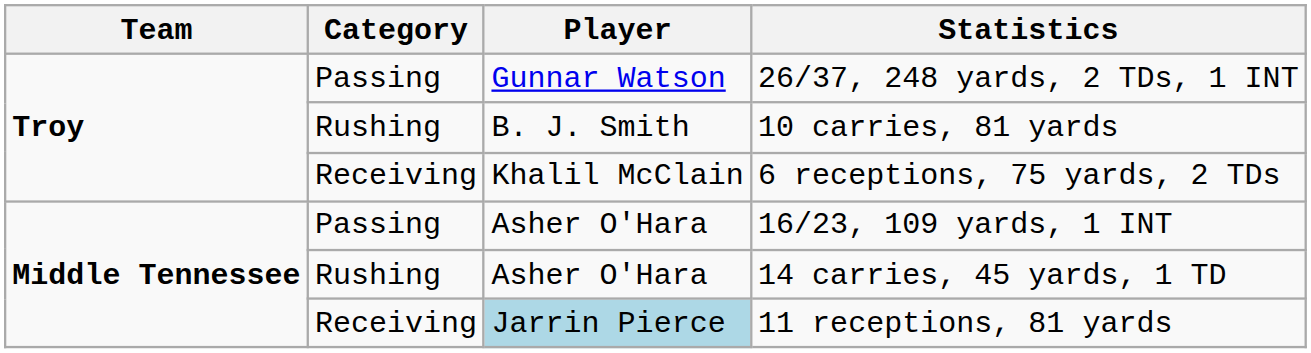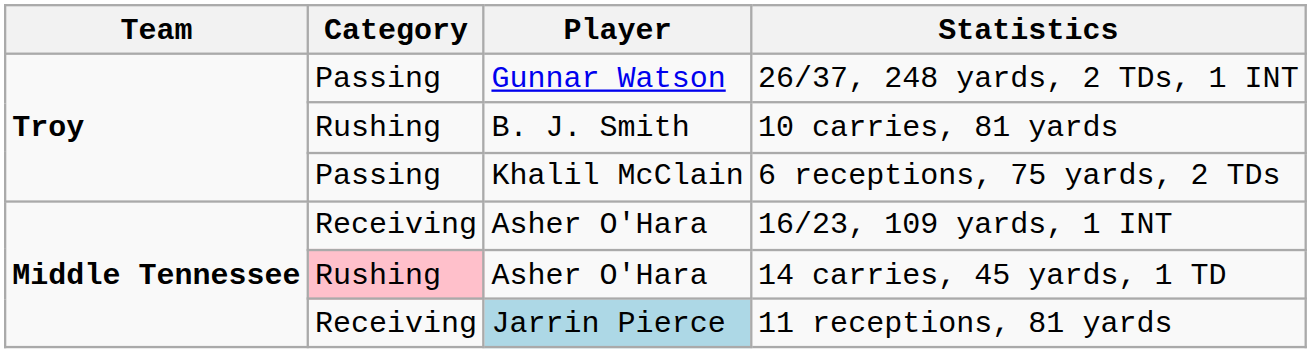6 receptions, 75 yards, 2 TDs | Category: Receiving -> Passing
16/23, 109 yards, 1 INT | Category: Passing -> Receiving
14 carries, 45 yards, 1 TD | Category: no background -> pink background
